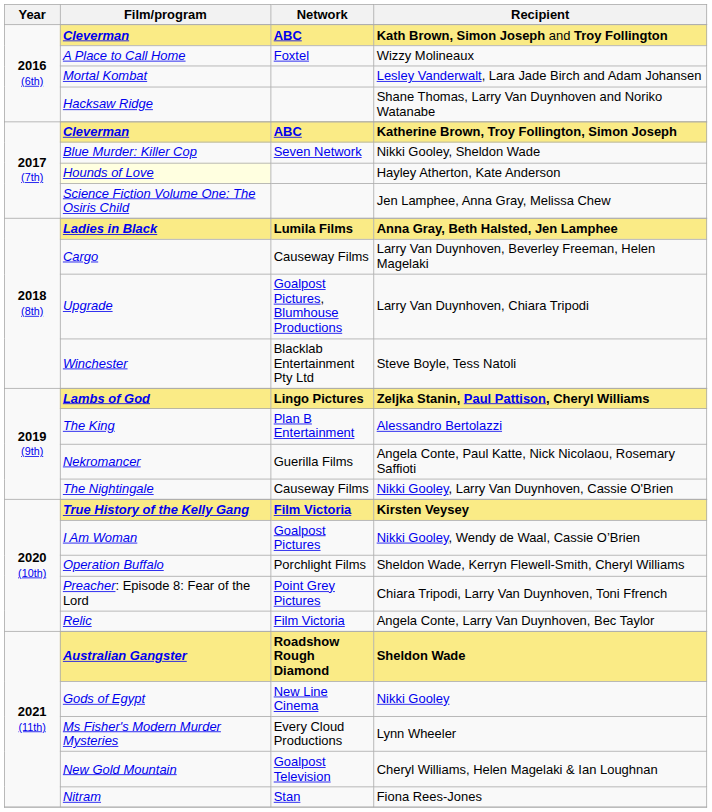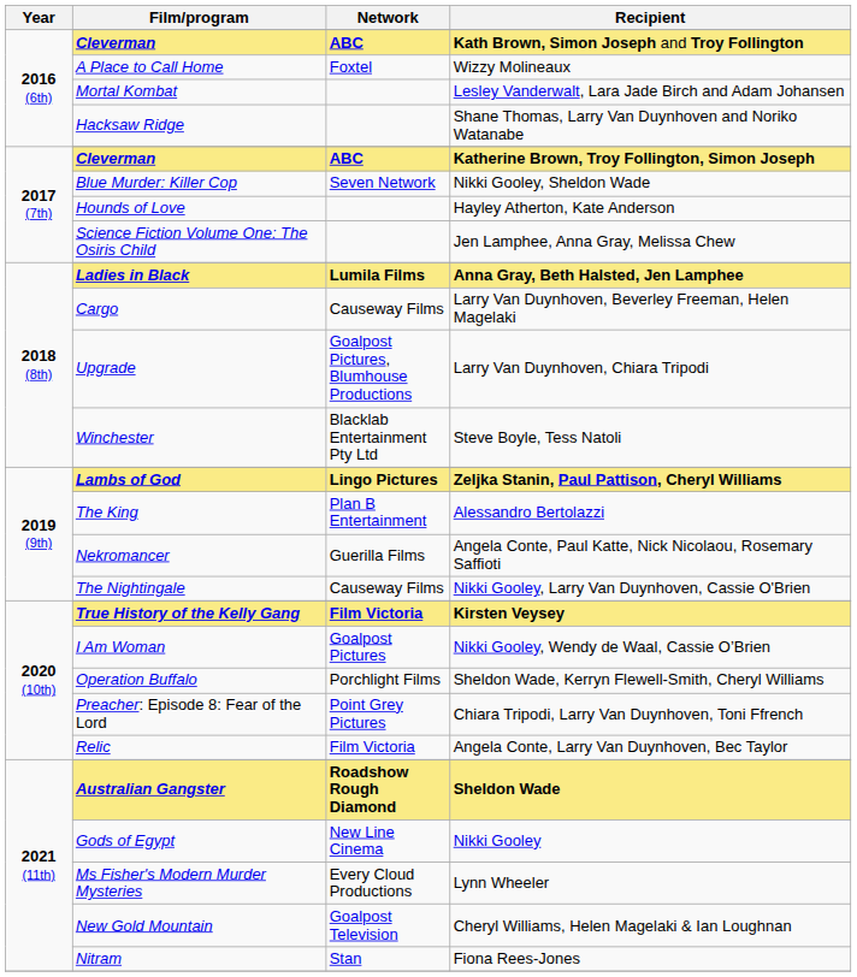Hayley Atherton, Kate Anderson | Film/program: lightyellow background -> no background
